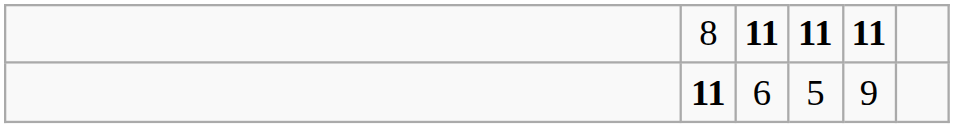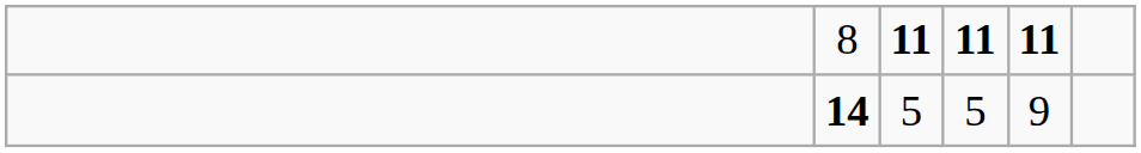row 2 | column 2: 11 -> 14
row 2 | column 3: 6 -> 5
